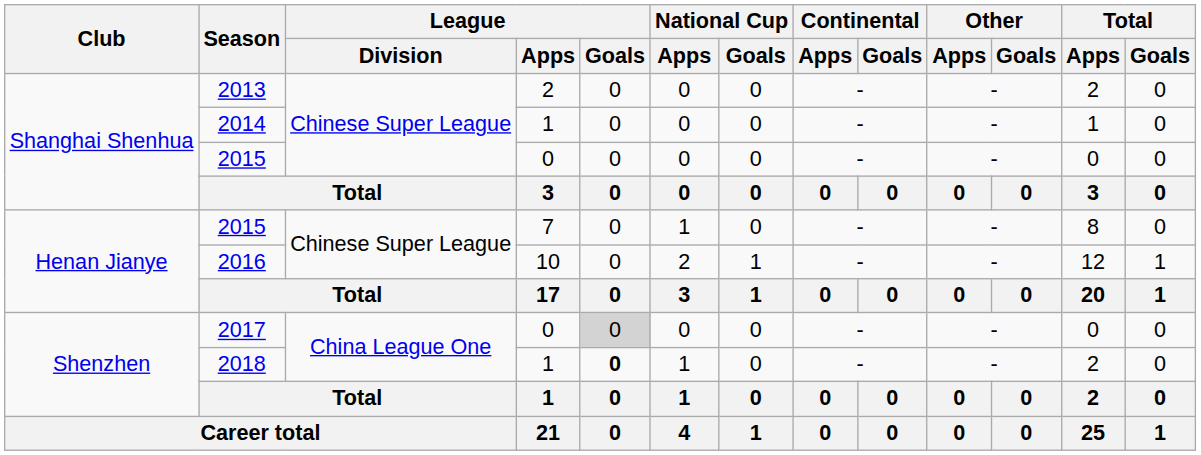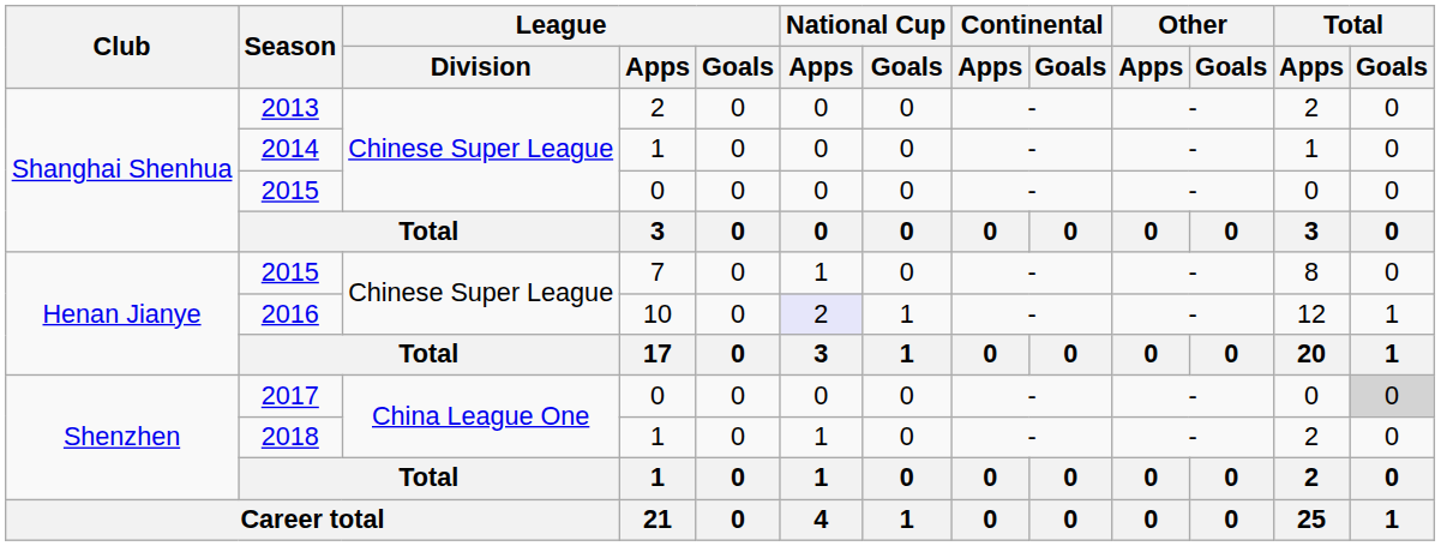2016 | National Cup / Apps: no background -> lavender background
2017 | League / Goals: lightgrey background -> no background
2017 | Total / Goals: no background -> lightgrey background
2018 | League / Goals: bold -> normal
